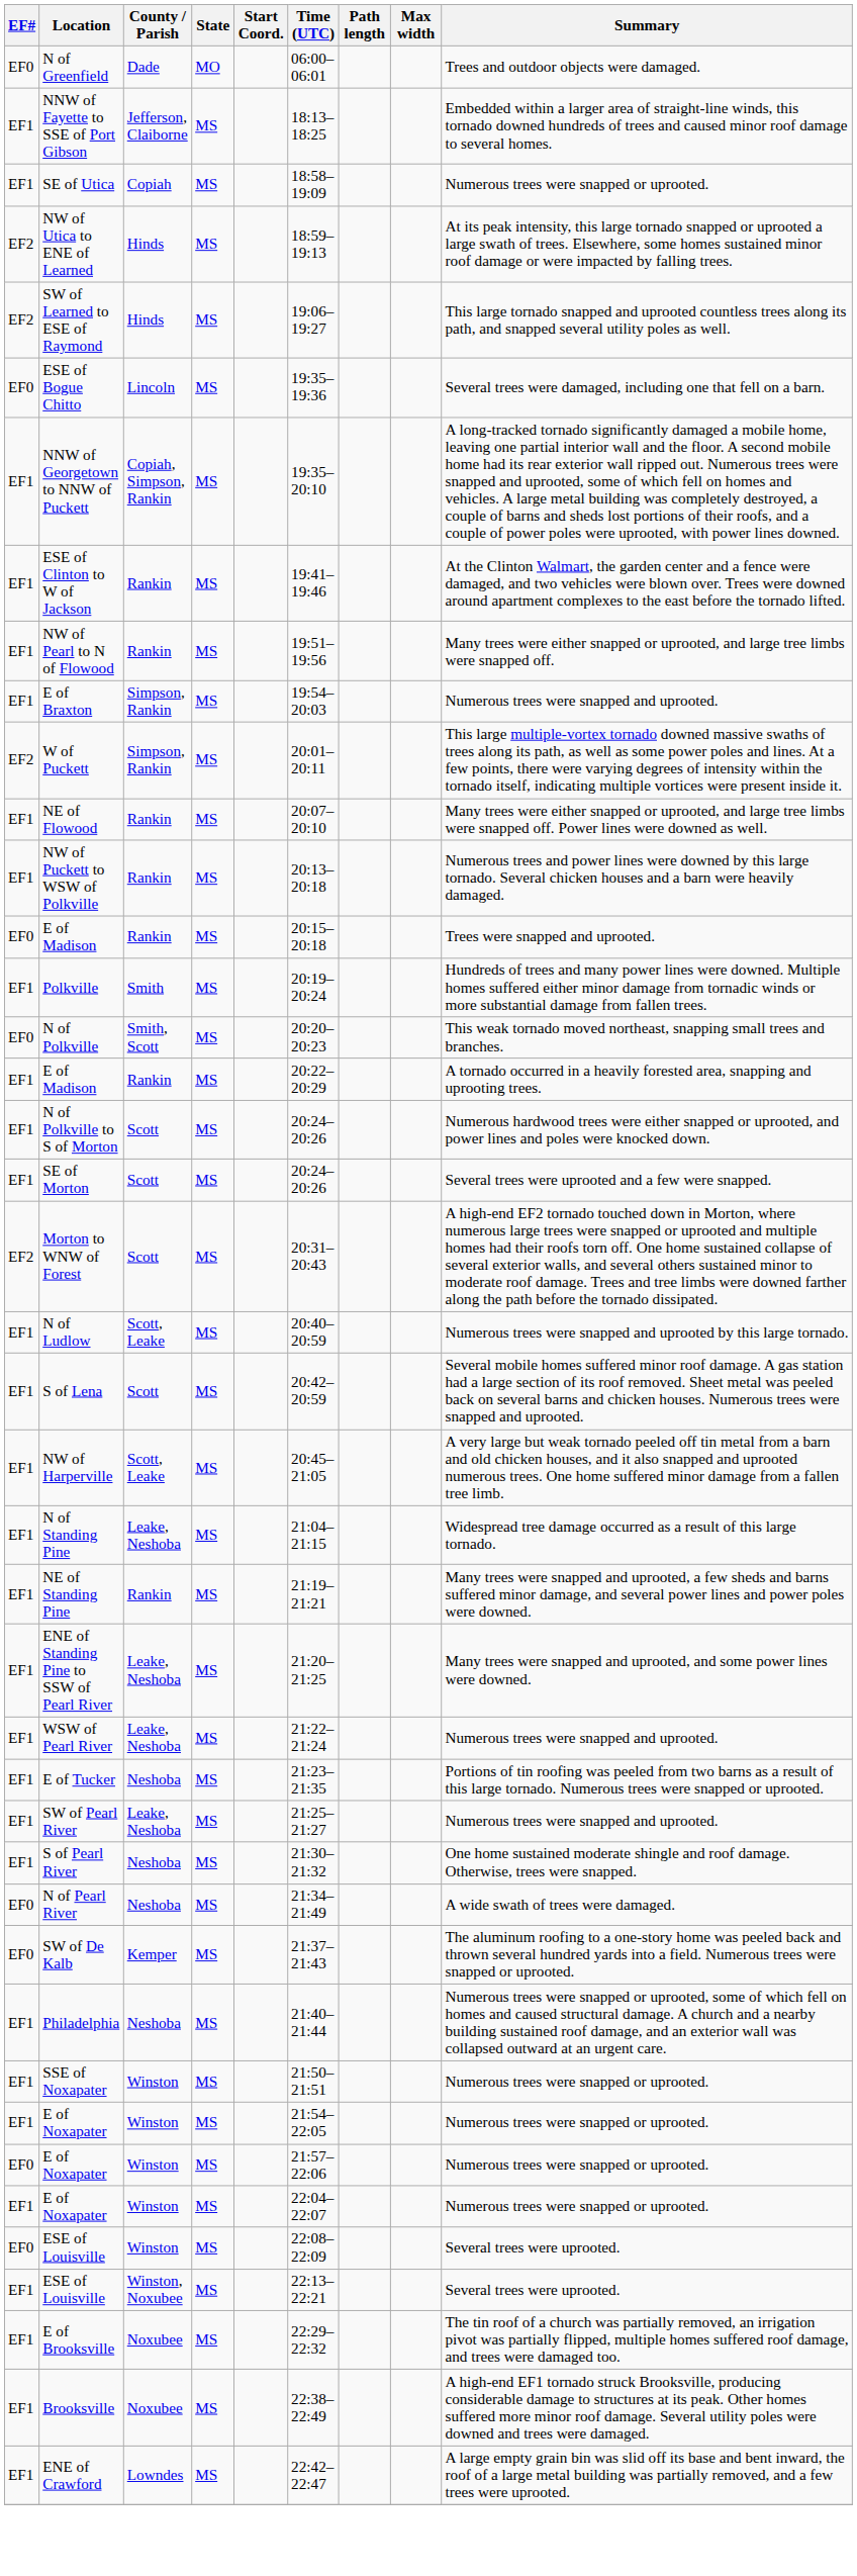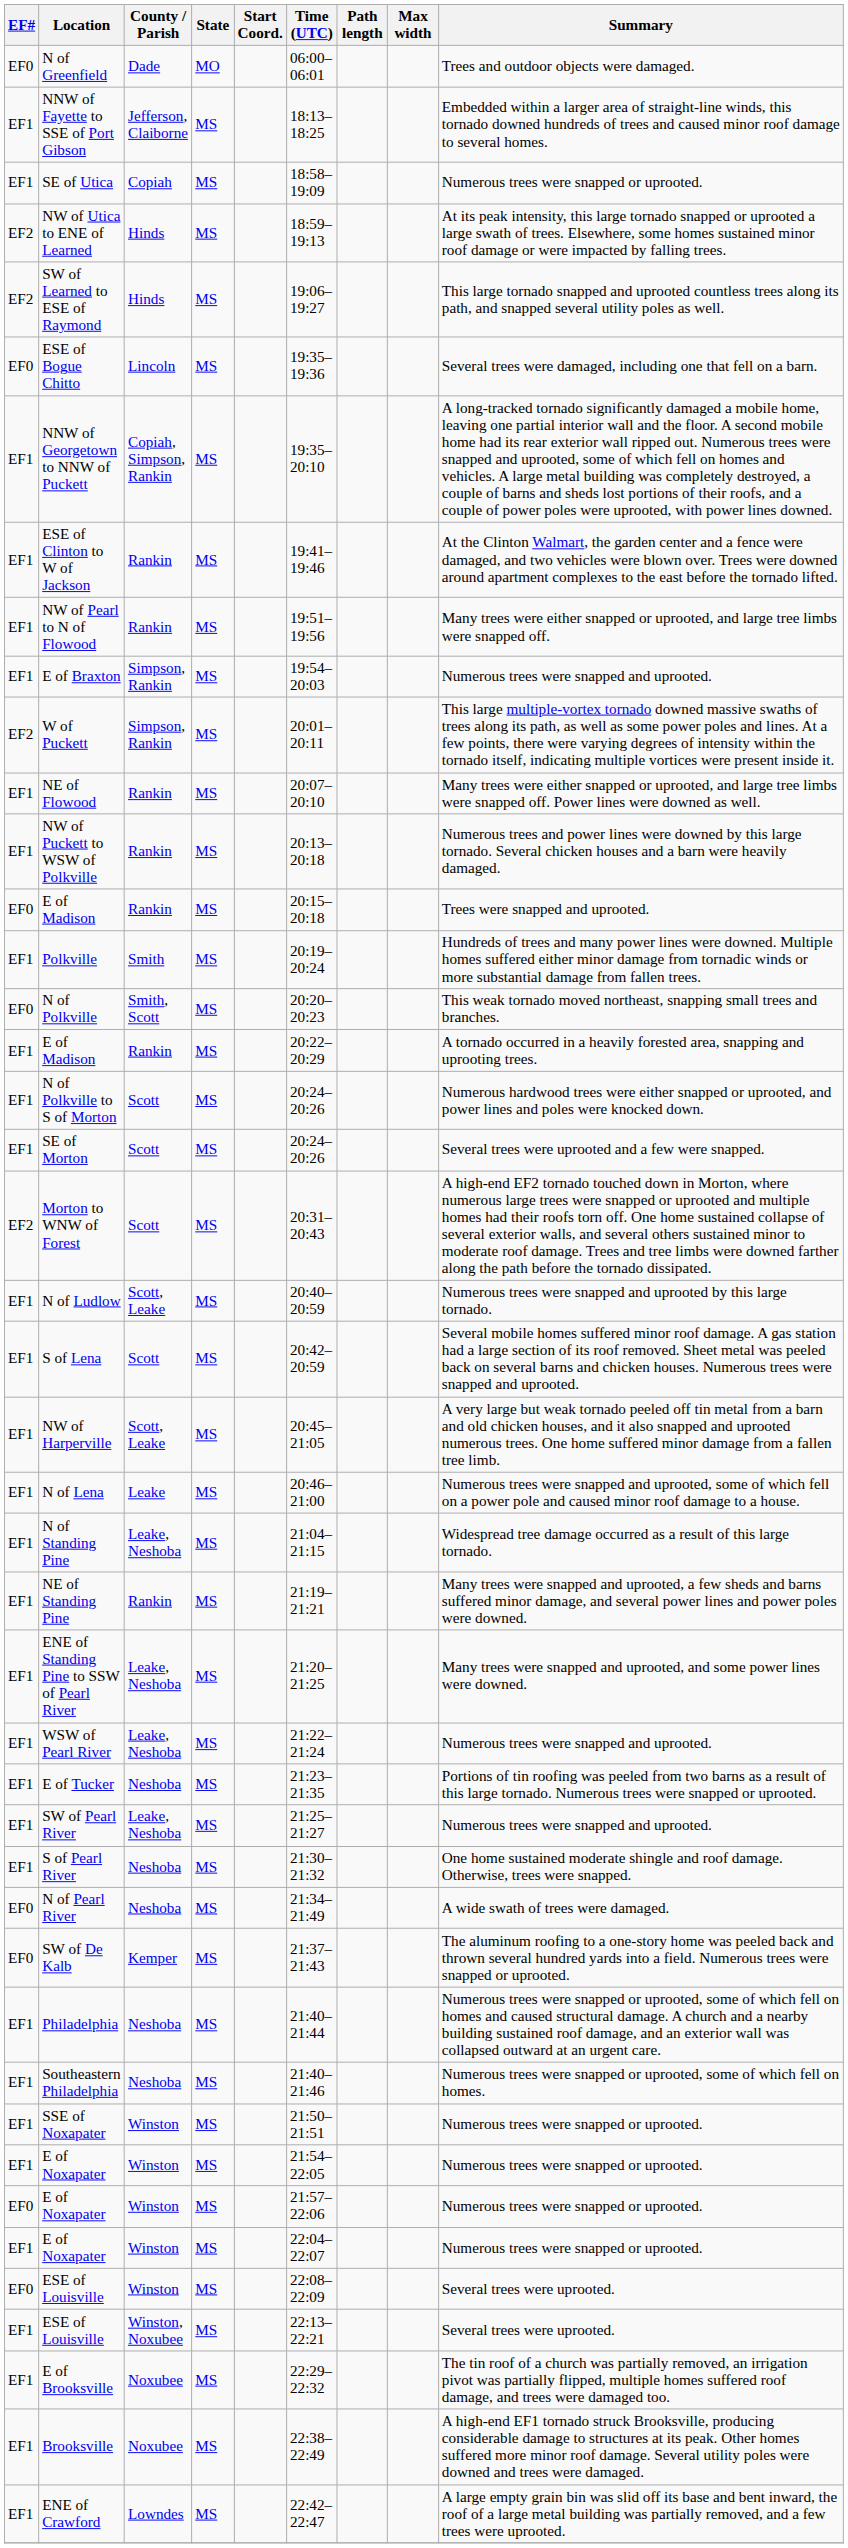+ row: EF1 | N of Lena | Leake | MS | 20:46–21:00 | Numerous trees were snapped and uprooted, some of which fell on a power pole and caused minor roof damage to a house.
+ row: EF1 | Southeastern Philadelphia | Neshoba | MS | 21:40–21:46 | Numerous trees were snapped or uprooted, some of which fell on homes.
